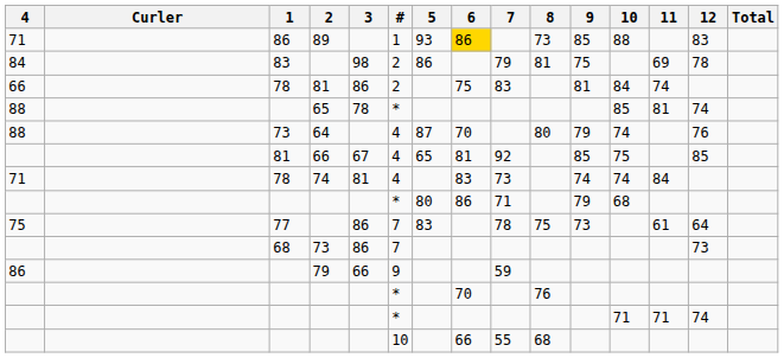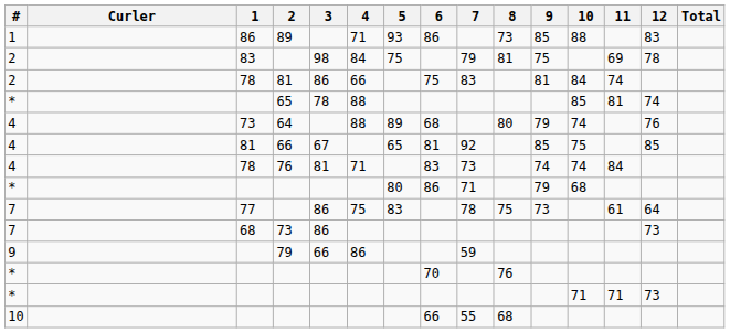columns swapped: # <-> 4
row 2 | 6: gold background -> no background
row 3 | 5: 86 -> 75
row 6 | 5: 87 -> 89
row 6 | 6: 70 -> 68
row 8 | 2: 74 -> 76
row 14 | 12: 74 -> 73
